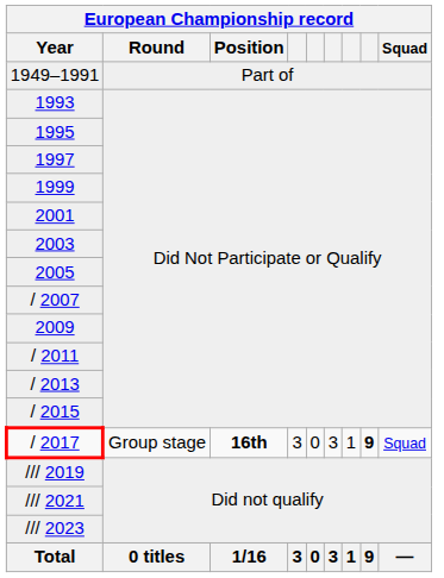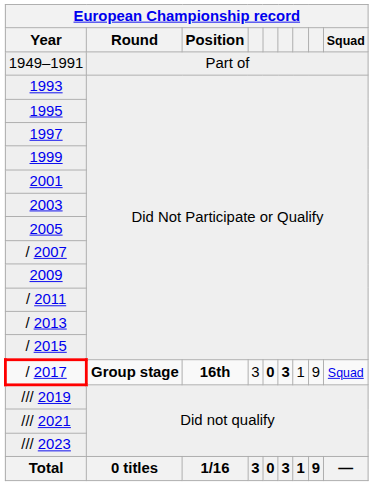/ 2017 | European Championship record / Round: normal -> bold
/ 2017 | column 5: normal -> bold
/ 2017 | column 6: normal -> bold
/ 2017 | column 8: bold -> normal
